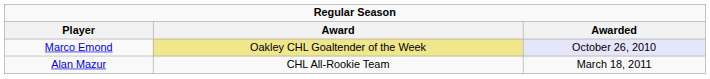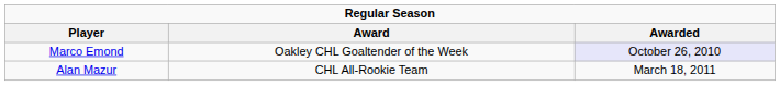Marco Emond | Award: khaki background -> no background
